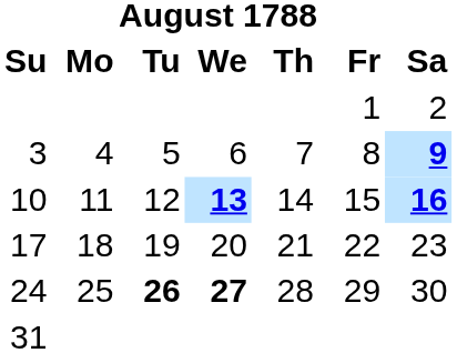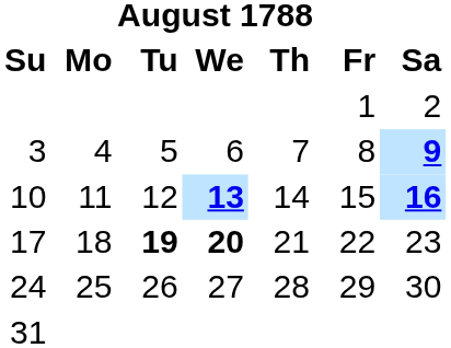17 | August 1788 / Tu: normal -> bold
17 | August 1788 / We: normal -> bold
24 | August 1788 / Tu: bold -> normal
24 | August 1788 / We: bold -> normal
